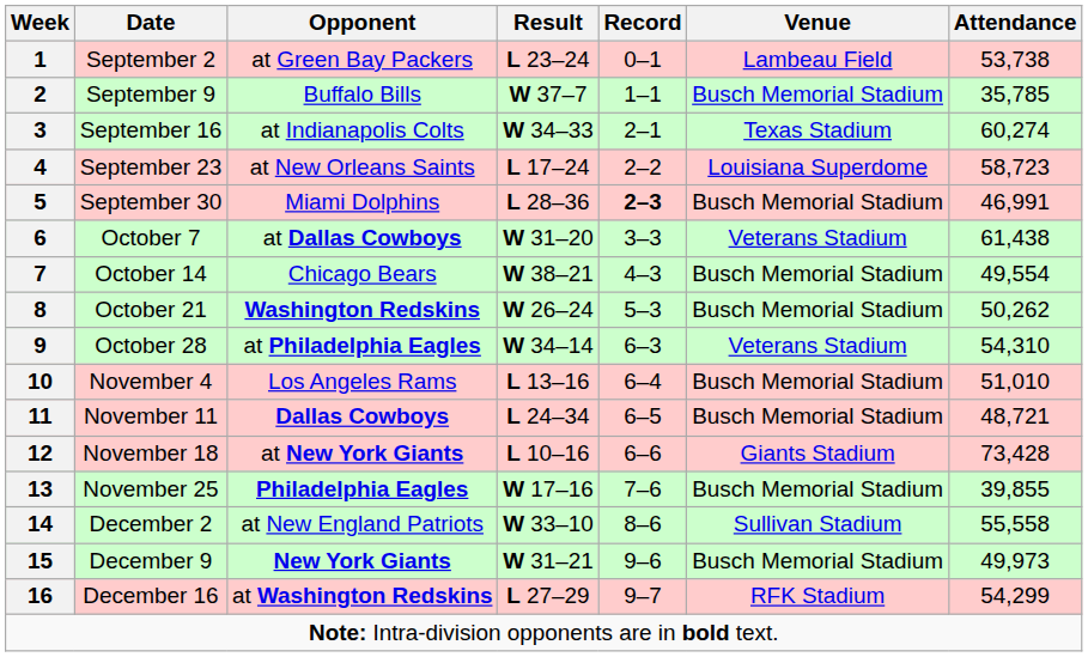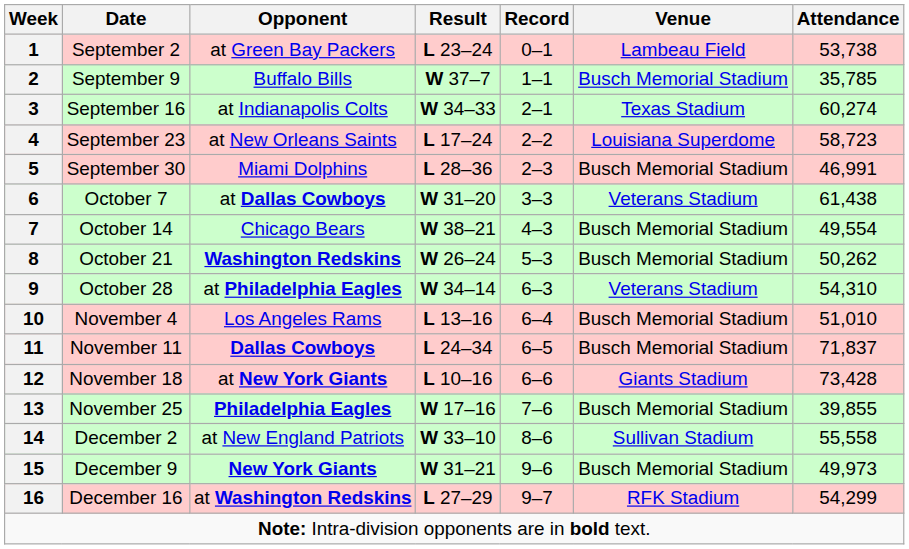5 | Record: bold -> normal
11 | Attendance: 48,721 -> 71,837
